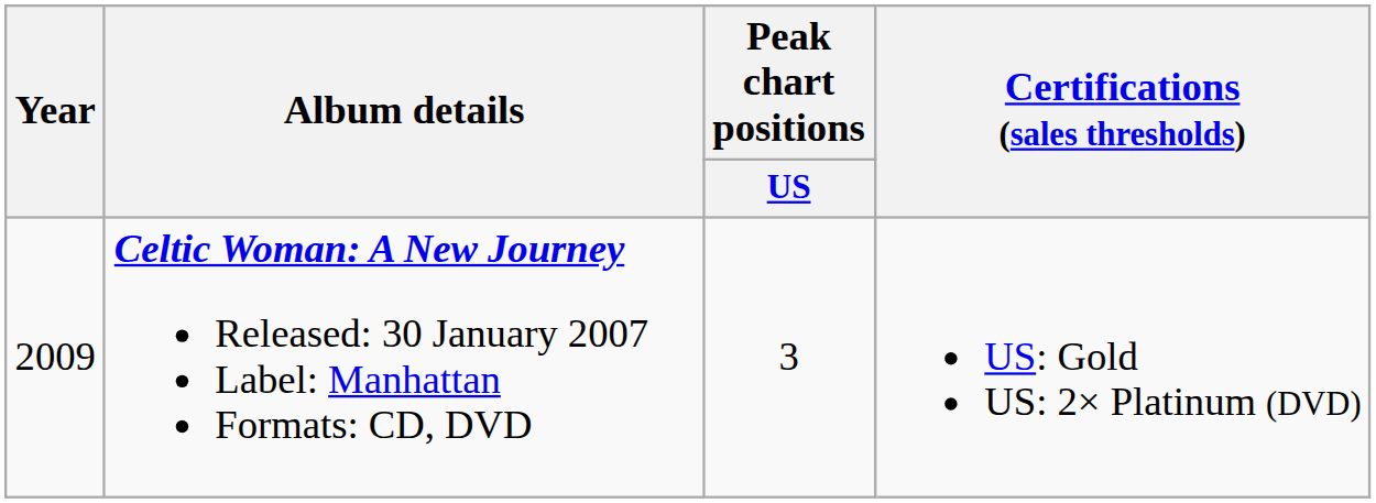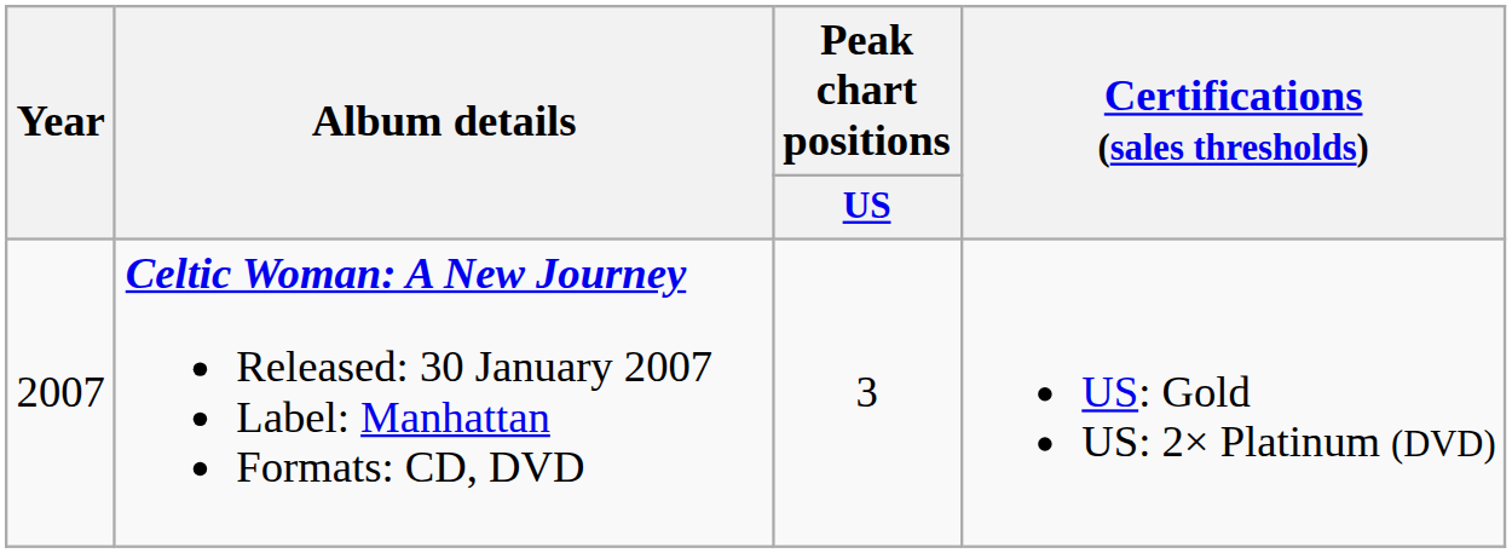row 3 | Year: 2009 -> 2007
